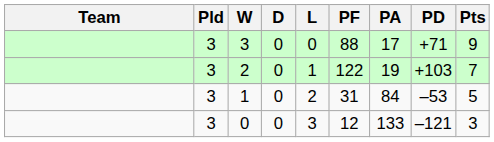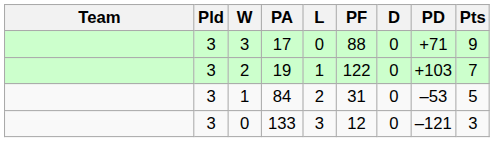columns swapped: D <-> PA
